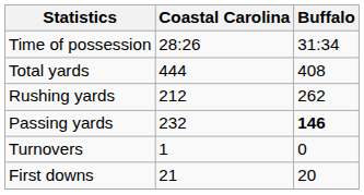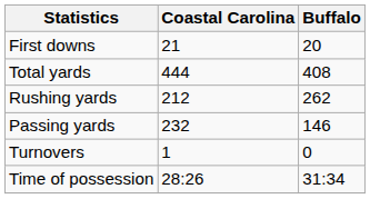rows swapped: First downs <-> Time of possession
Passing yards | Buffalo: bold -> normal
